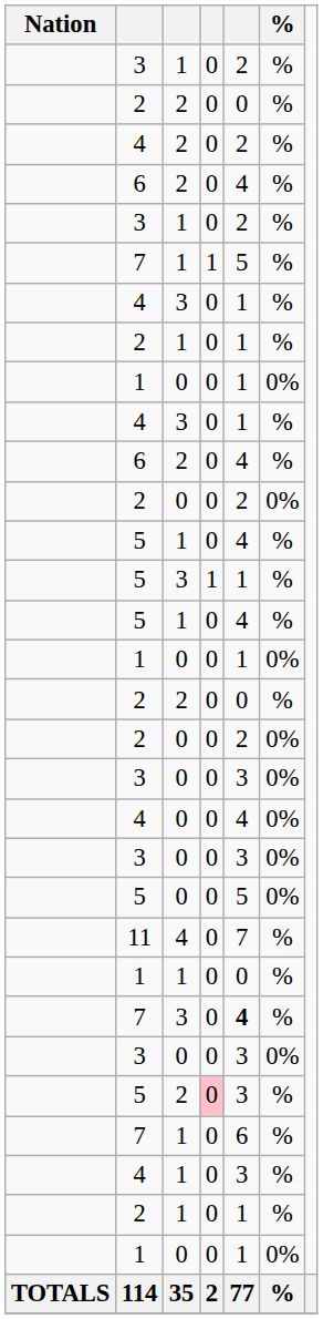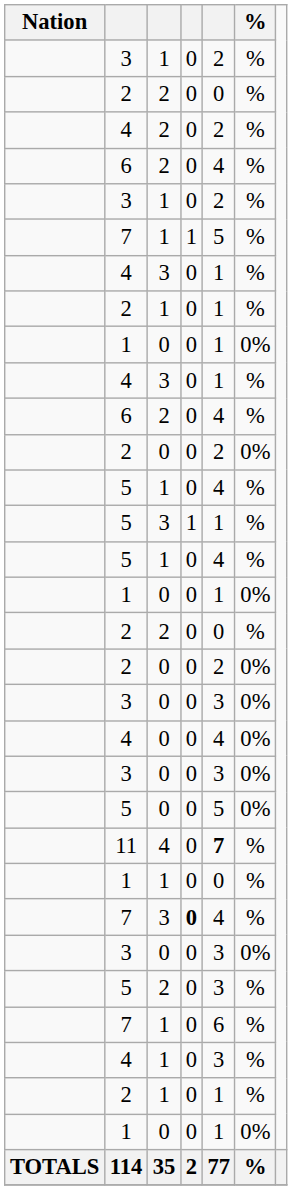11 | column 5: normal -> bold
7 / 3 | column 4: normal -> bold
7 / 3 | column 5: bold -> normal
5 / 2 | column 4: pink background -> no background
